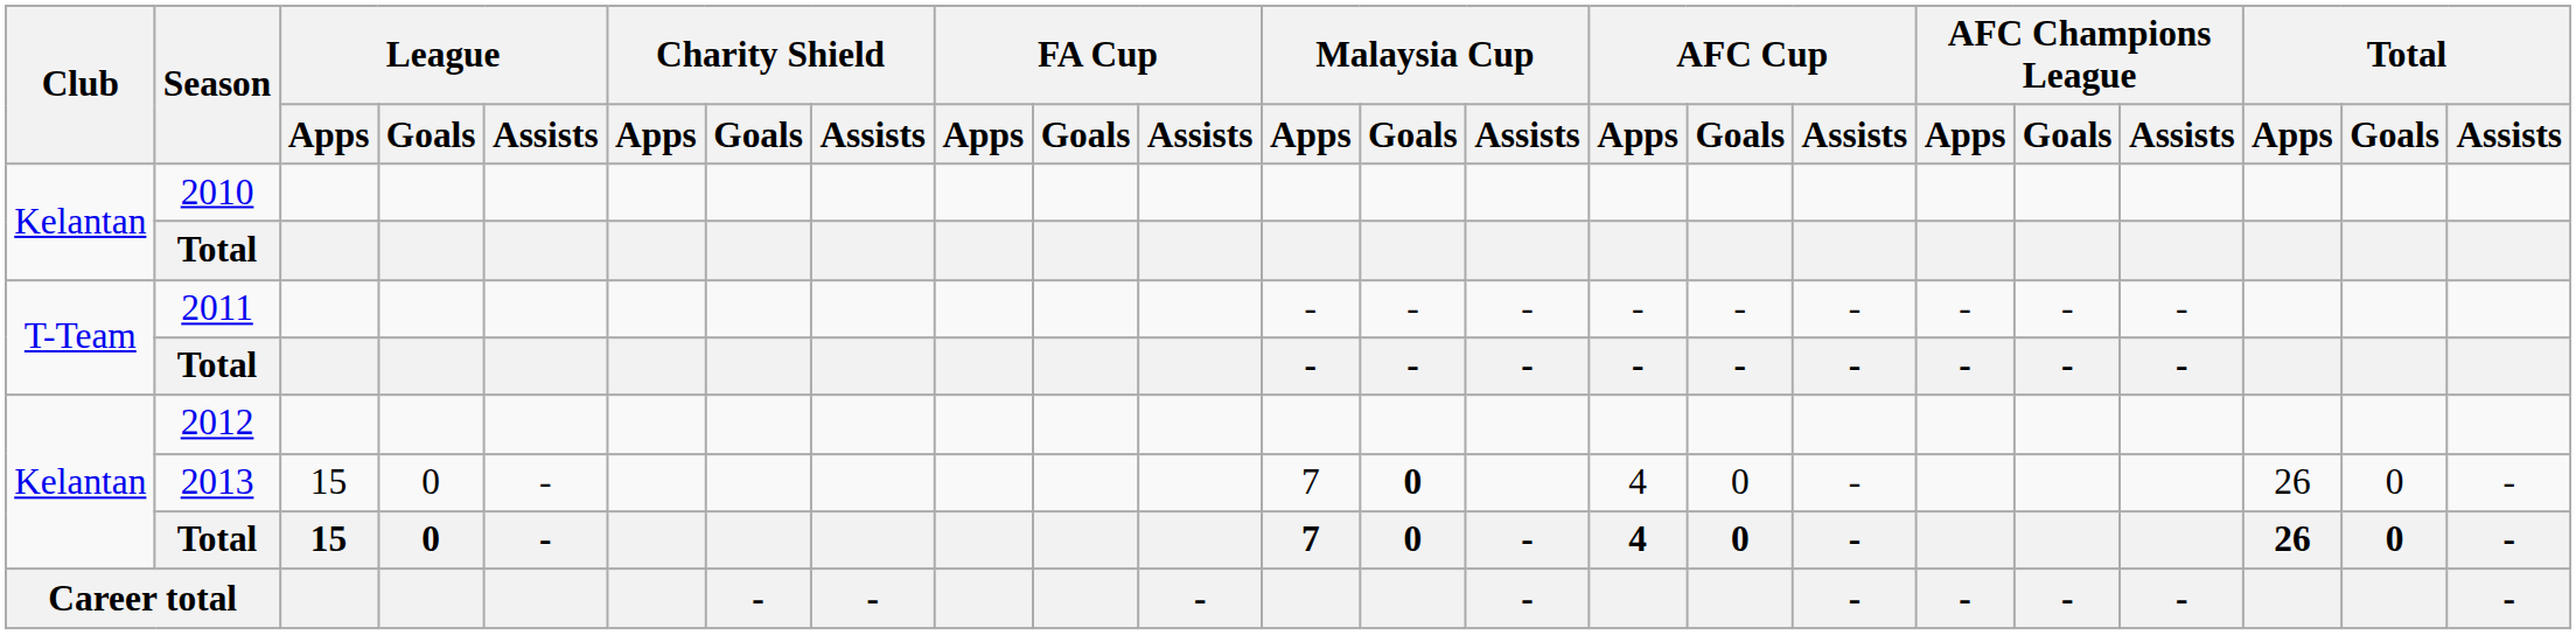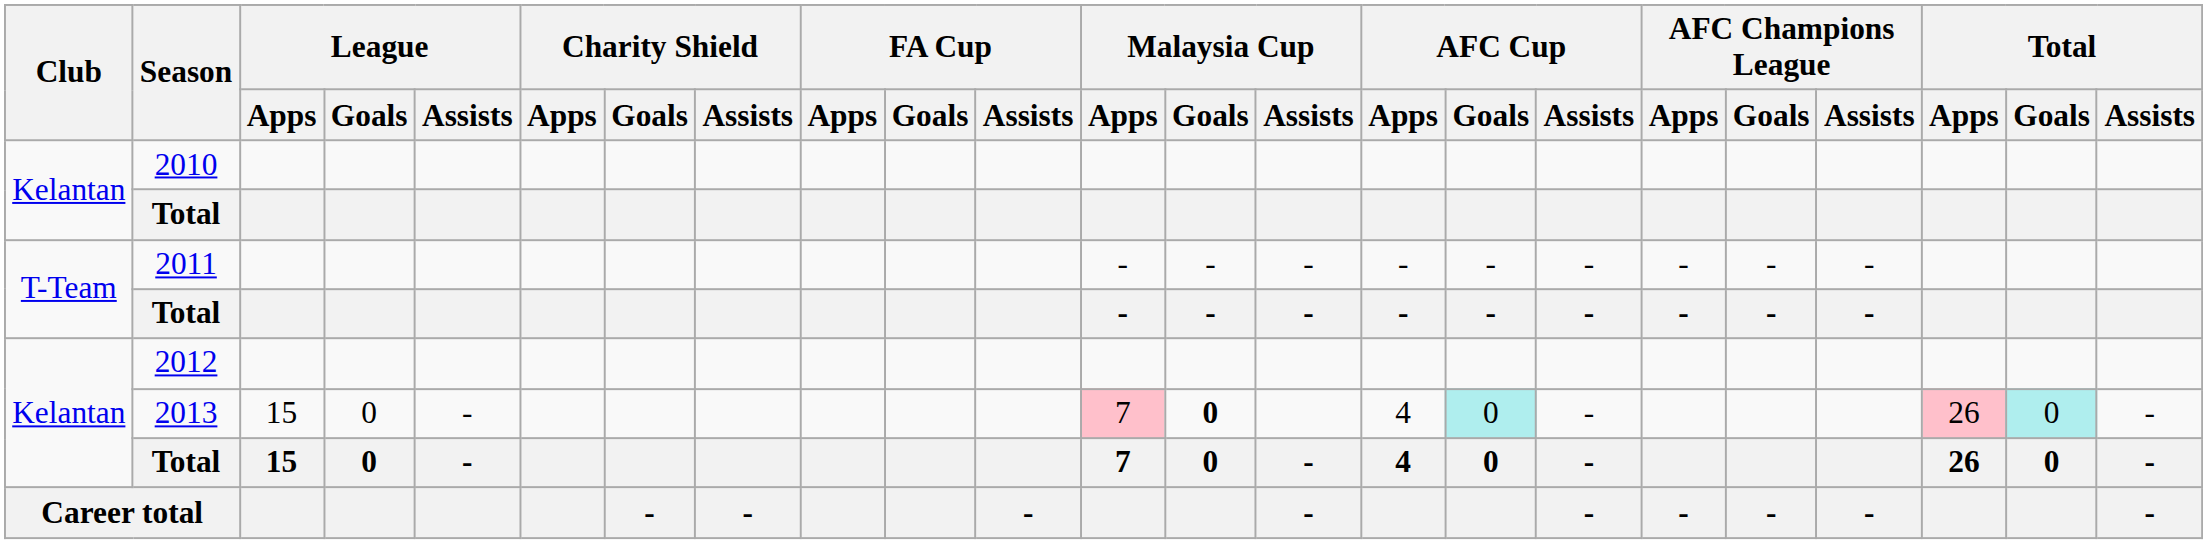2013 | Malaysia Cup / Apps: no background -> pink background
2013 | AFC Cup / Goals: no background -> paleturquoise background
2013 | Total / Apps: no background -> pink background
2013 | Total / Goals: no background -> paleturquoise background
